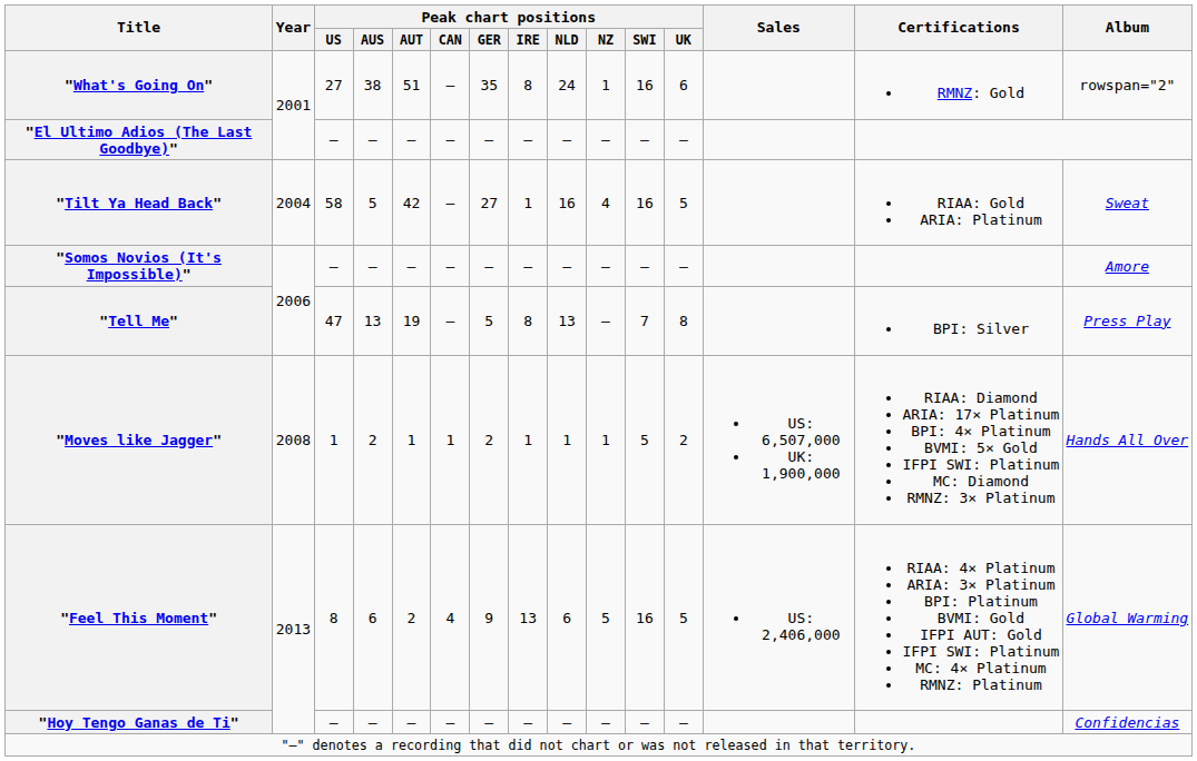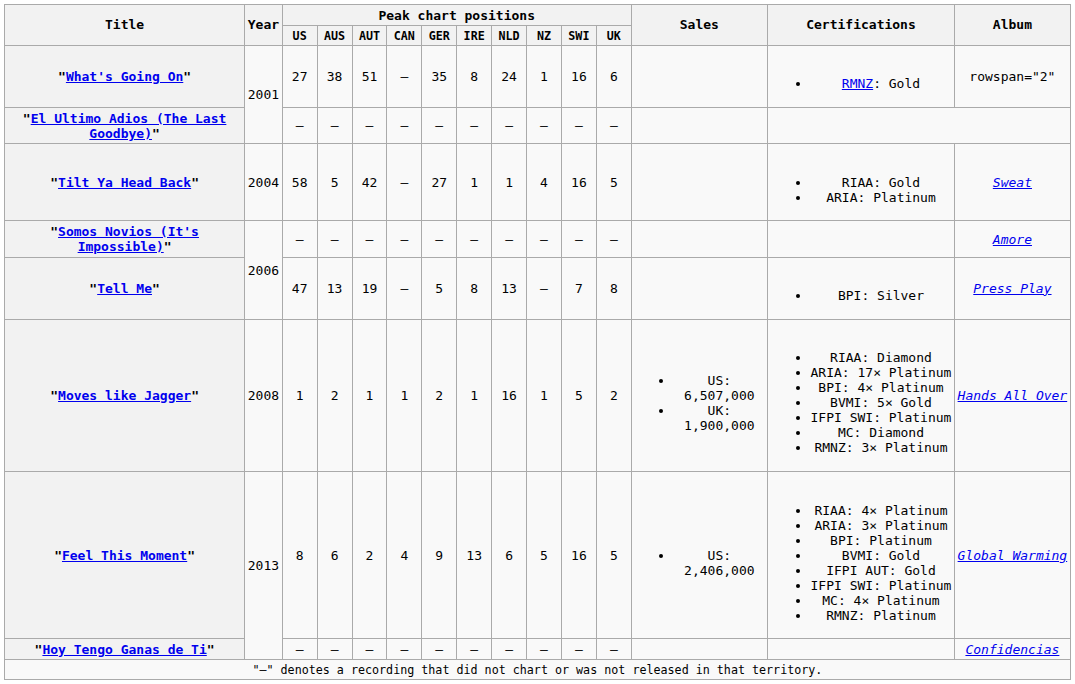"Tilt Ya Head Back" | Peak chart positions / NLD: 16 -> 1
"Moves like Jagger" | Peak chart positions / NLD: 1 -> 16
